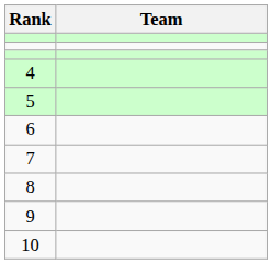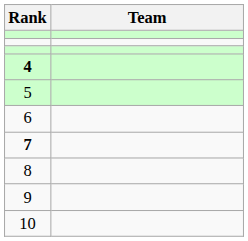row 5 | Rank: normal -> bold
row 8 | Rank: normal -> bold
